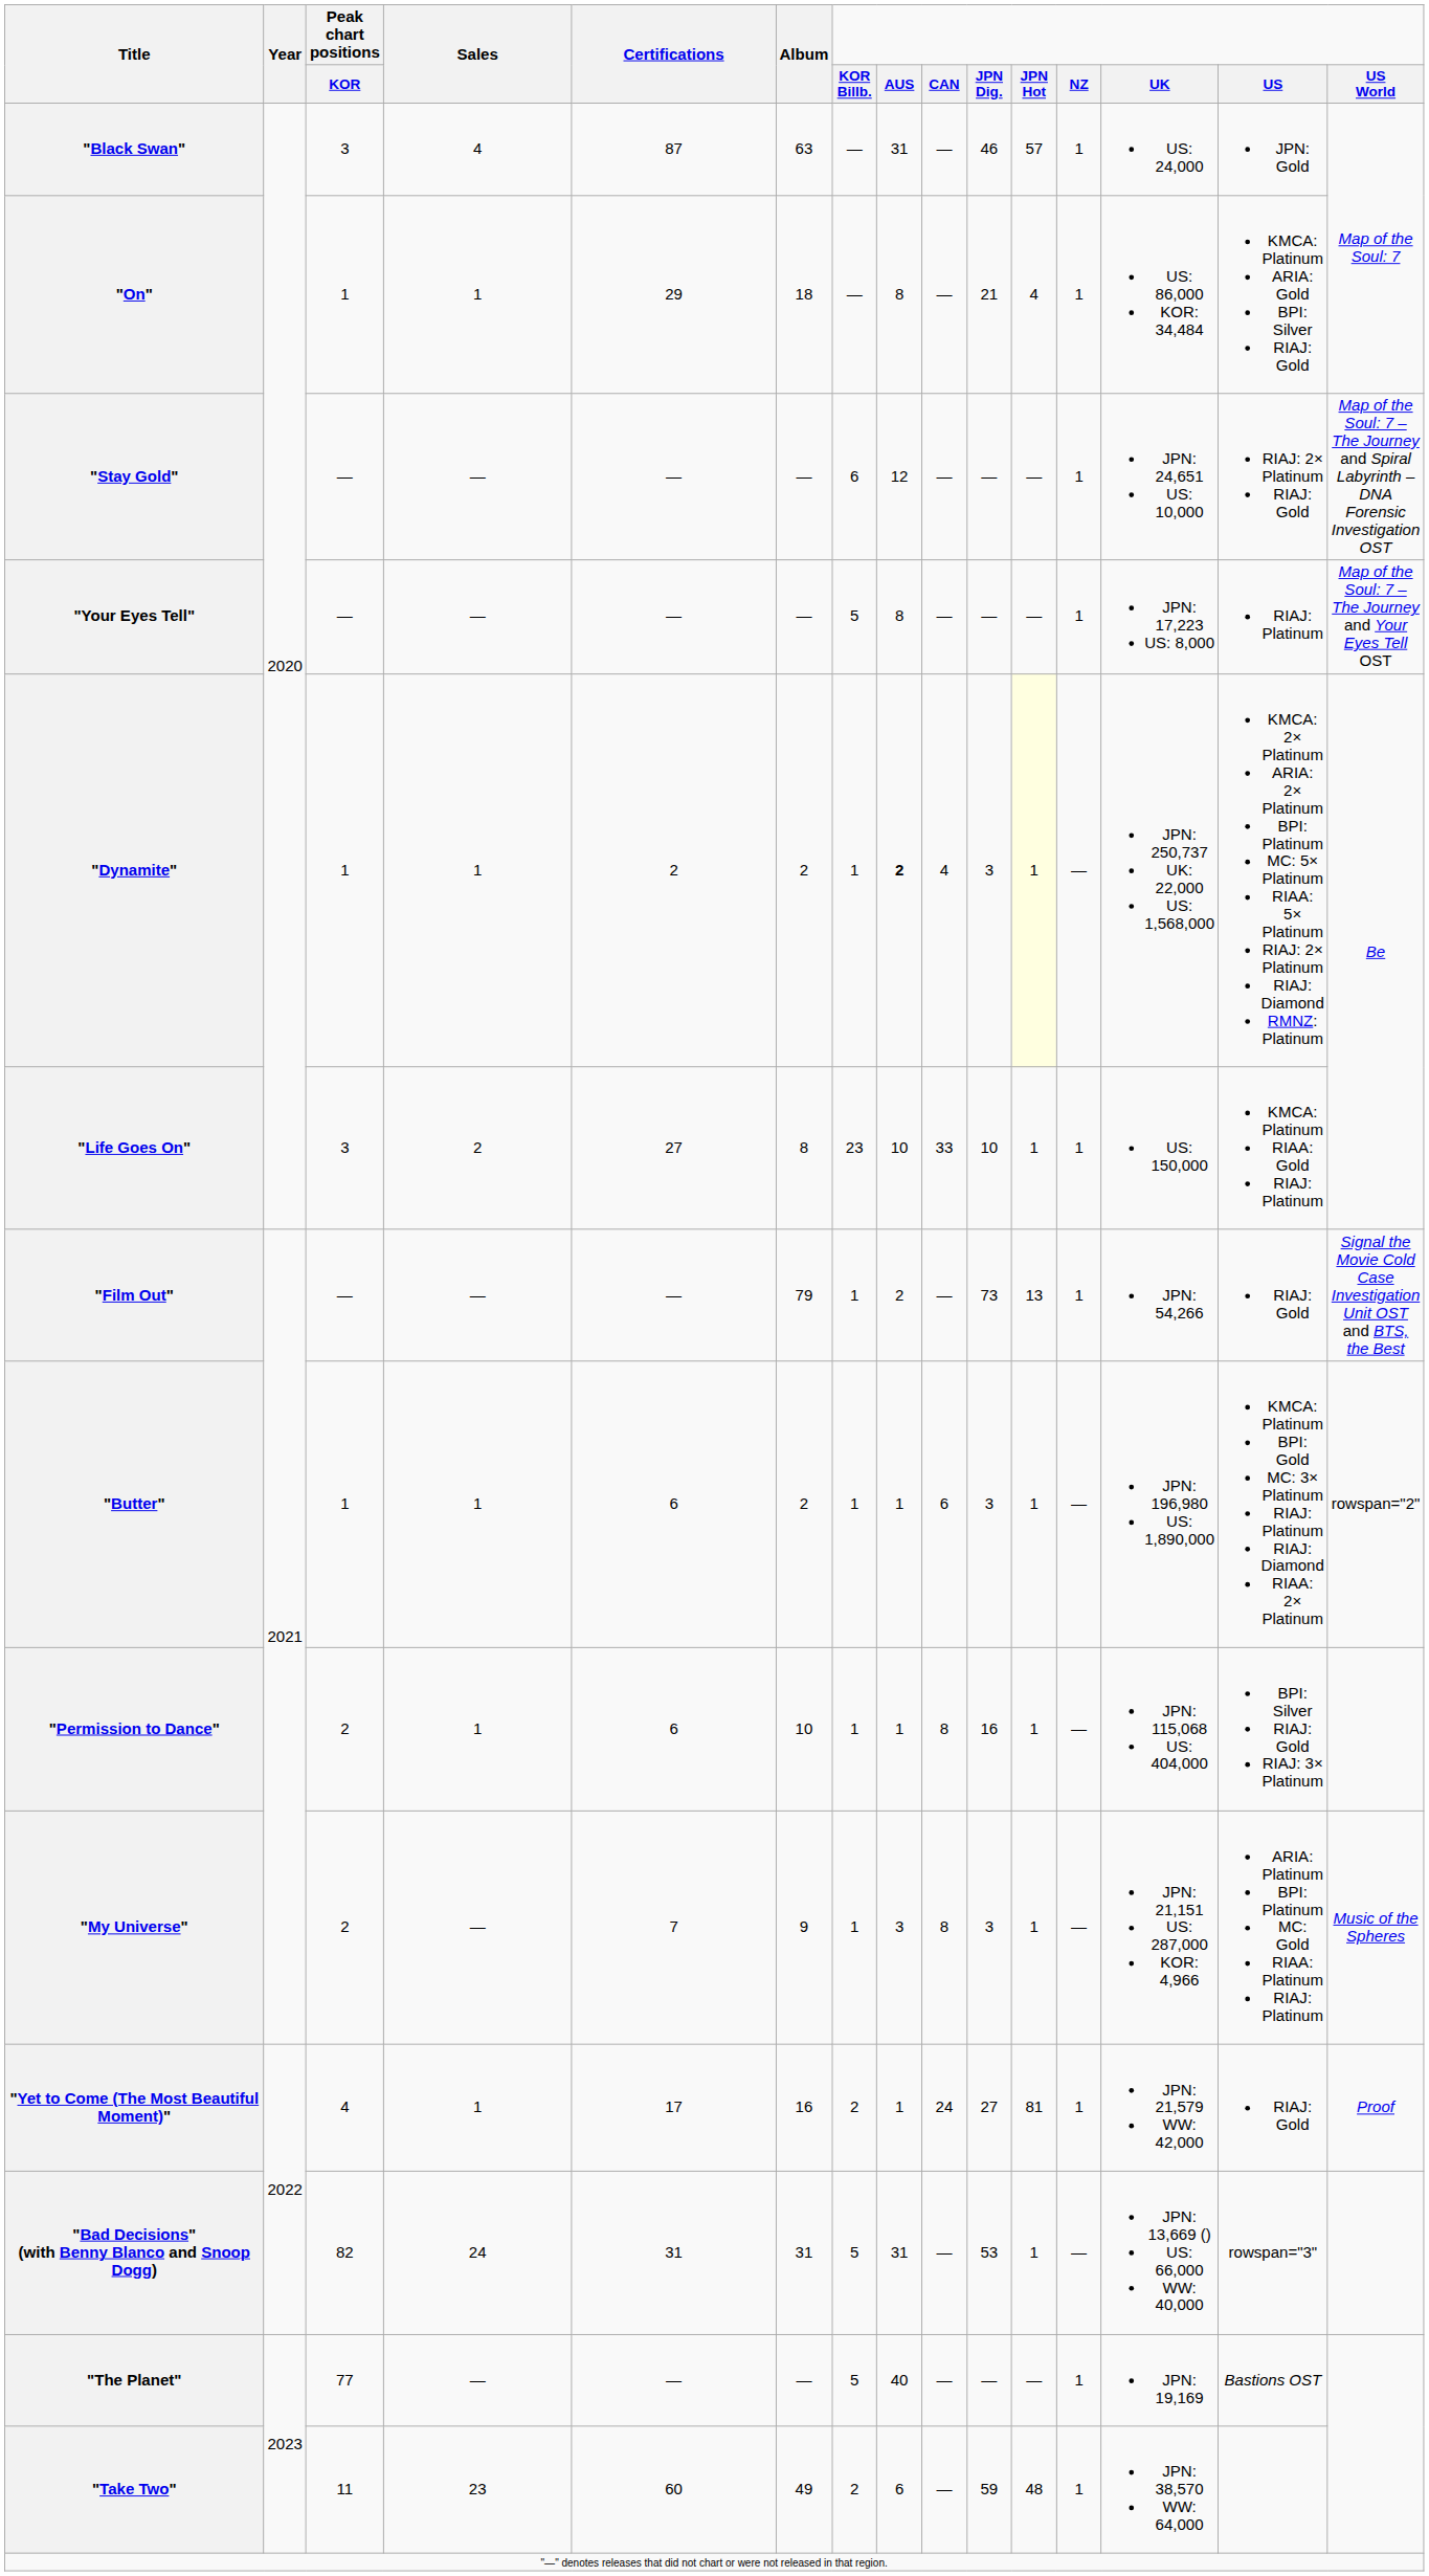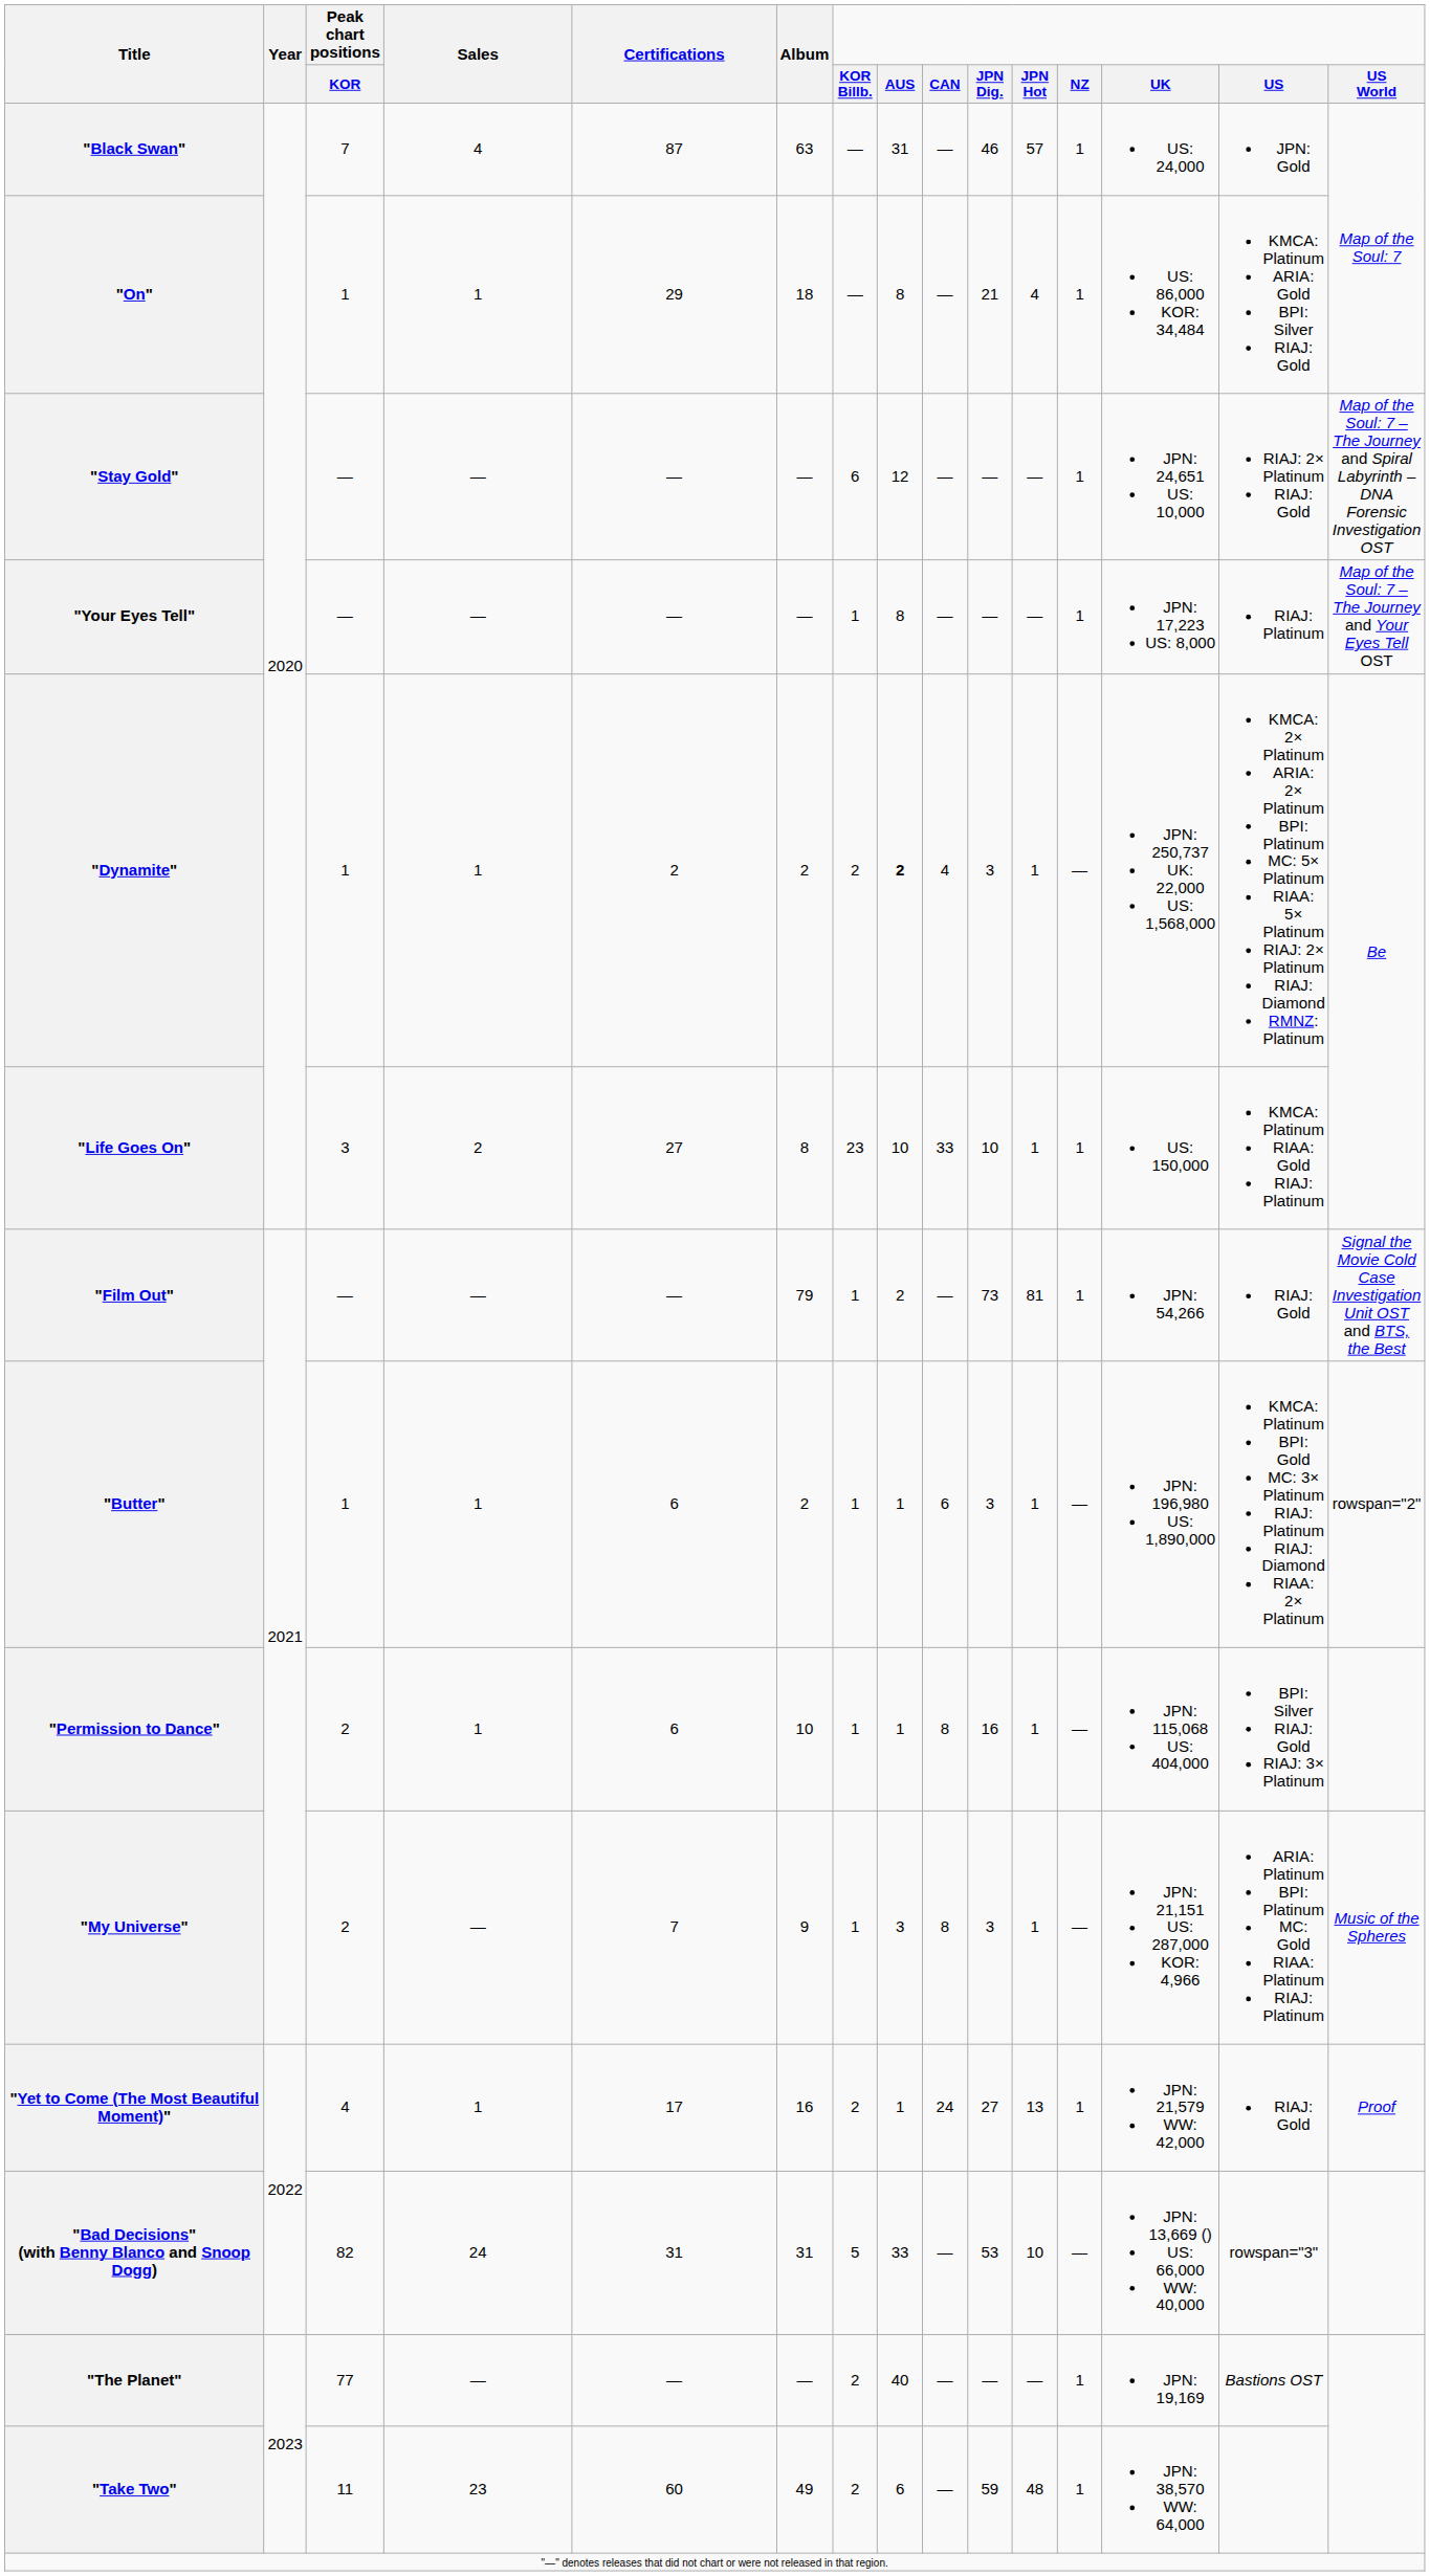"Black Swan" | Peak chart positions / KOR: 3 -> 7
"Your Eyes Tell" | KOR Billb.: 5 -> 1
"Dynamite" | KOR Billb.: 1 -> 2
"Dynamite" | JPN Hot: lightyellow background -> no background
"Film Out" | JPN Hot: 13 -> 81
"Yet to Come (The Most Beautiful Moment)" | JPN Hot: 81 -> 13
"Bad Decisions" (with Benny Blanco and Snoop Dogg) | AUS: 31 -> 33
"Bad Decisions" (with Benny Blanco and Snoop Dogg) | JPN Hot: 1 -> 10
"The Planet" | KOR Billb.: 5 -> 2
